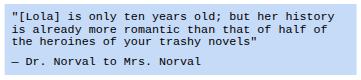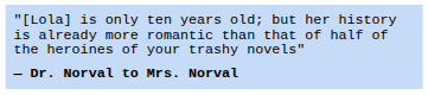row 2 | column 1: normal -> bold
